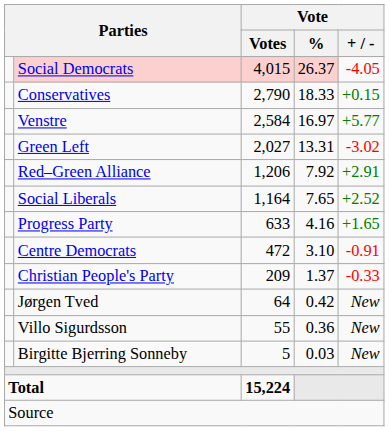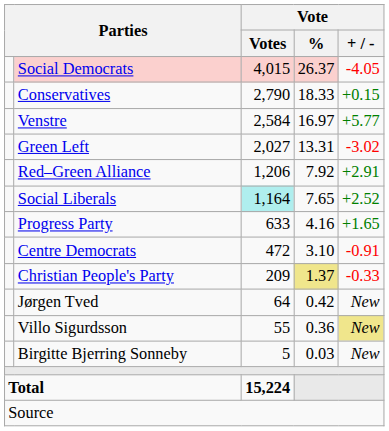Social Liberals | Vote / Votes: no background -> paleturquoise background
Christian People's Party | Vote / %: no background -> khaki background
Villo Sigurdsson | Vote / + / -: no background -> khaki background
